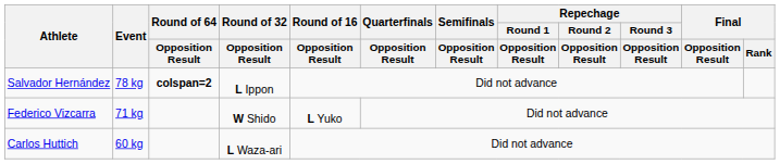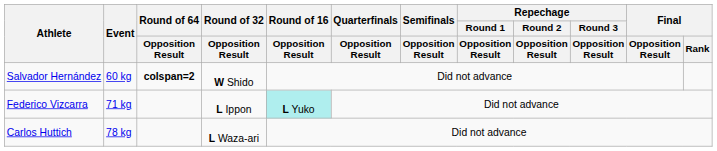Salvador Hernández | Event: 78 kg -> 60 kg
Salvador Hernández | Round of 32 / Opposition Result: L Ippon -> W Shido
Federico Vizcarra | Round of 32 / Opposition Result: W Shido -> L Ippon
Federico Vizcarra | Round of 16 / Opposition Result: no background -> paleturquoise background
Carlos Huttich | Event: 60 kg -> 78 kg
